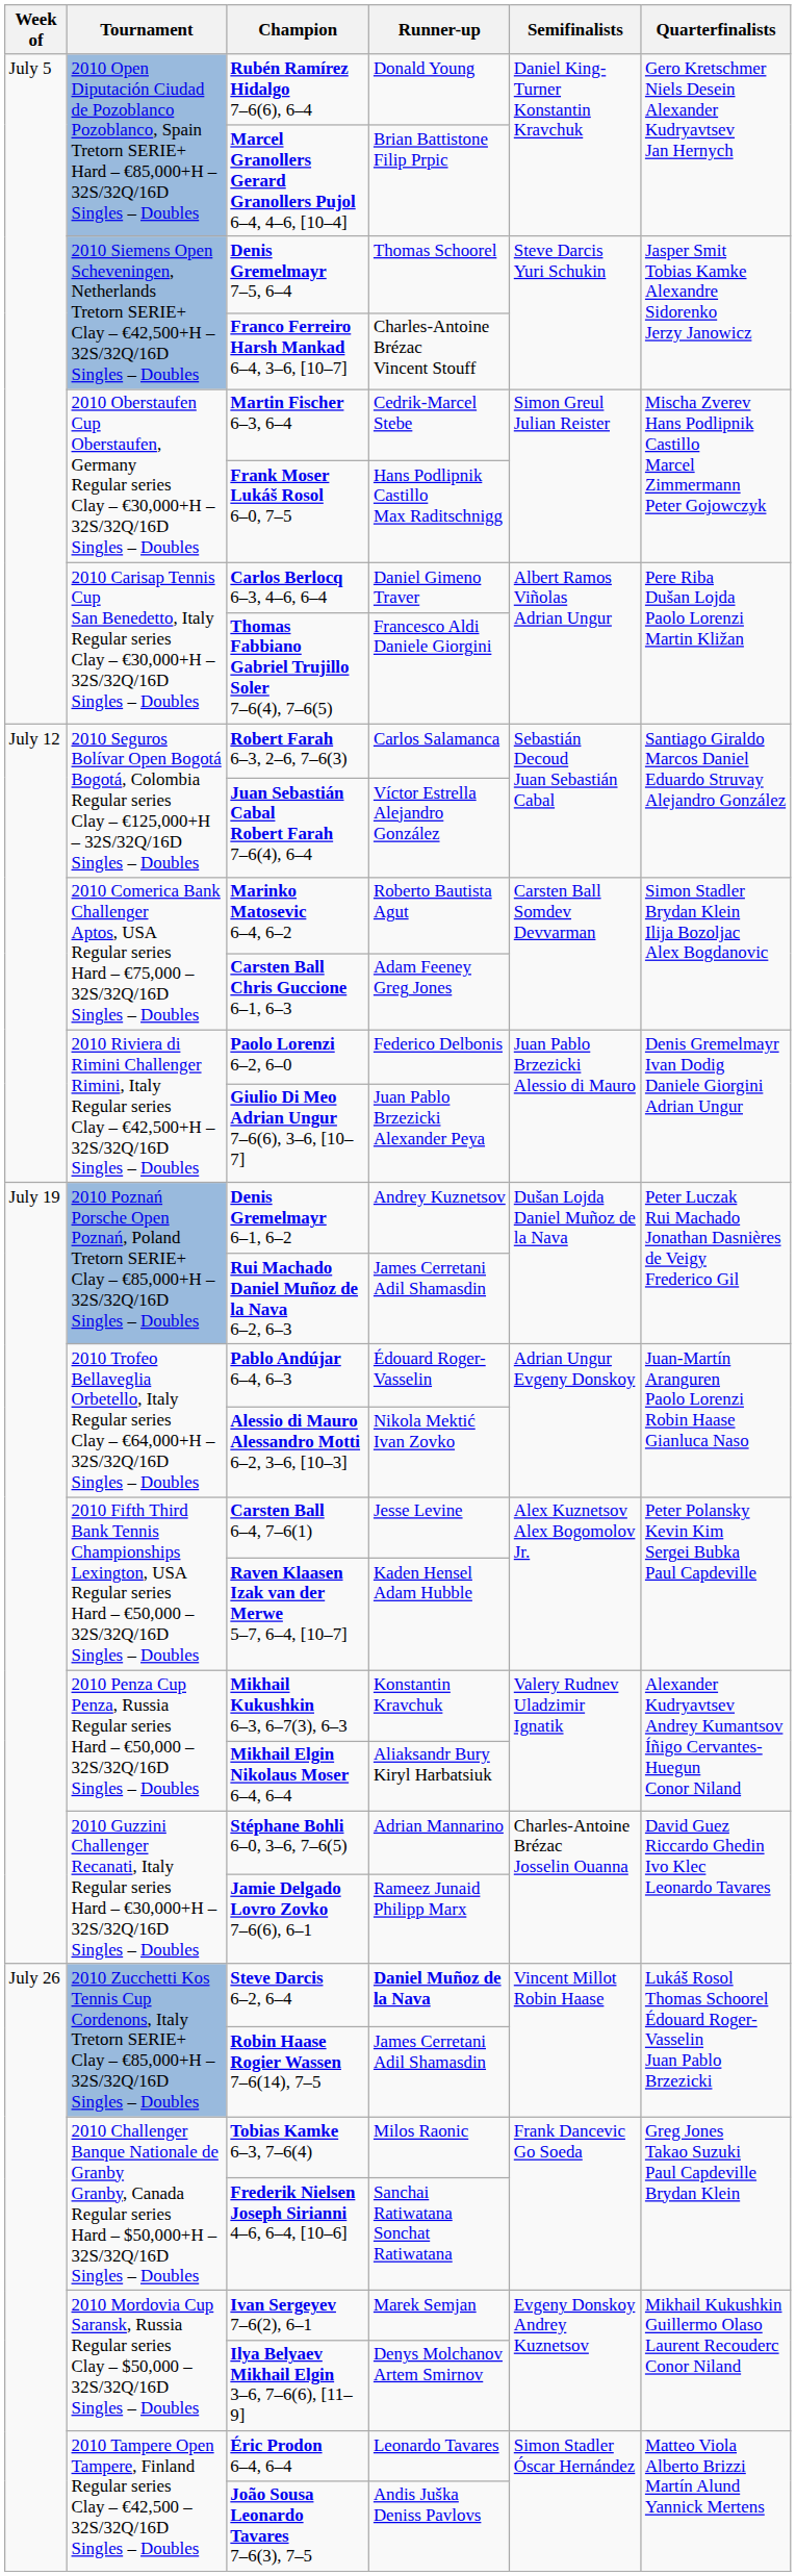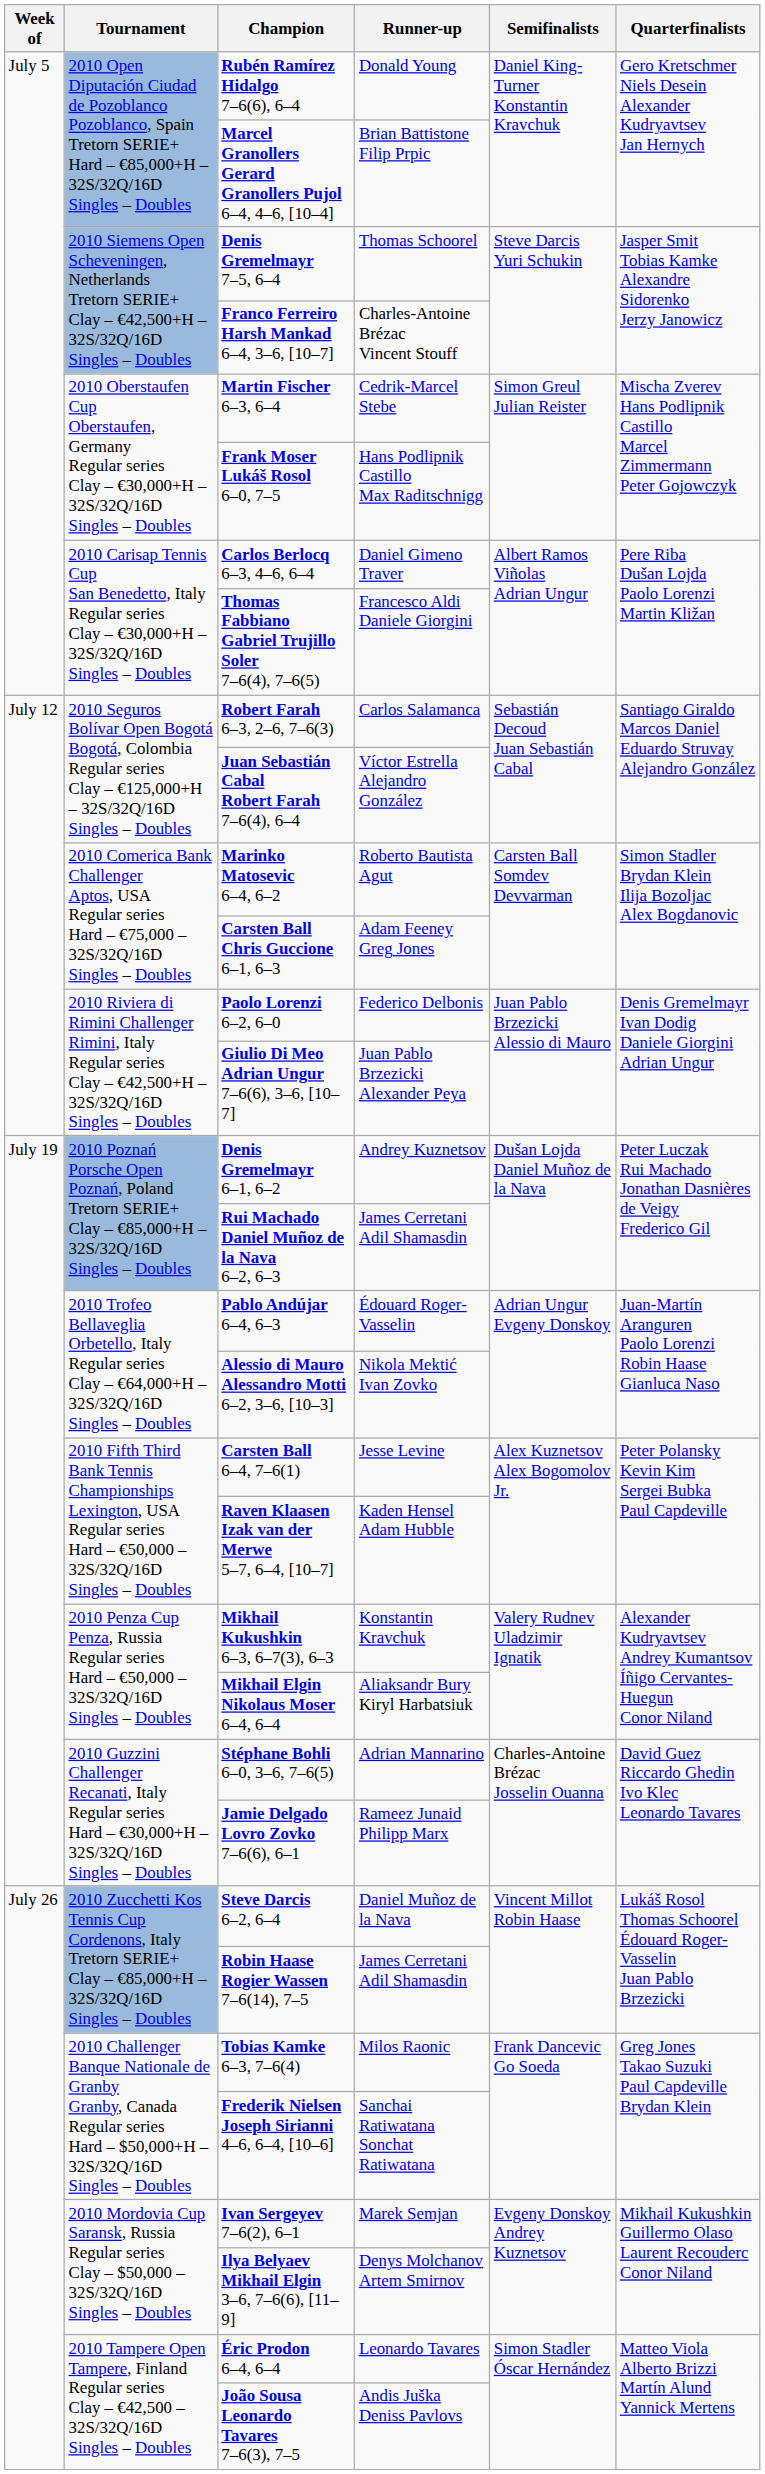Steve Darcis 6–2, 6–4 | Runner-up: bold -> normal
